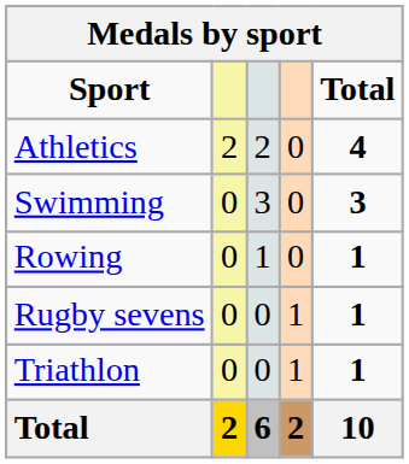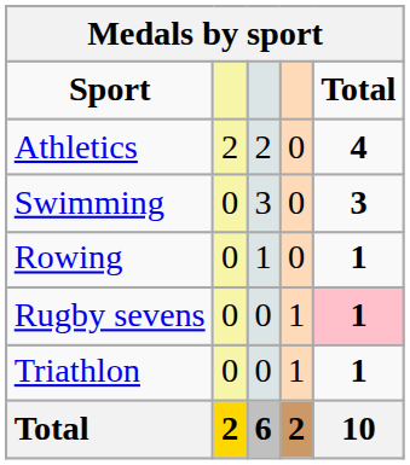Rugby sevens | Total: no background -> pink background
